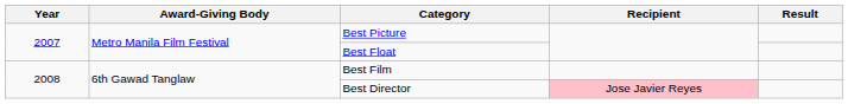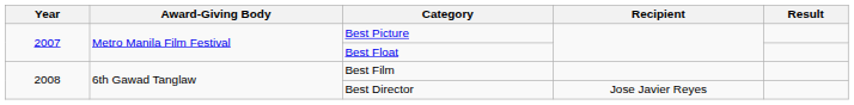Best Director | Recipient: pink background -> no background
